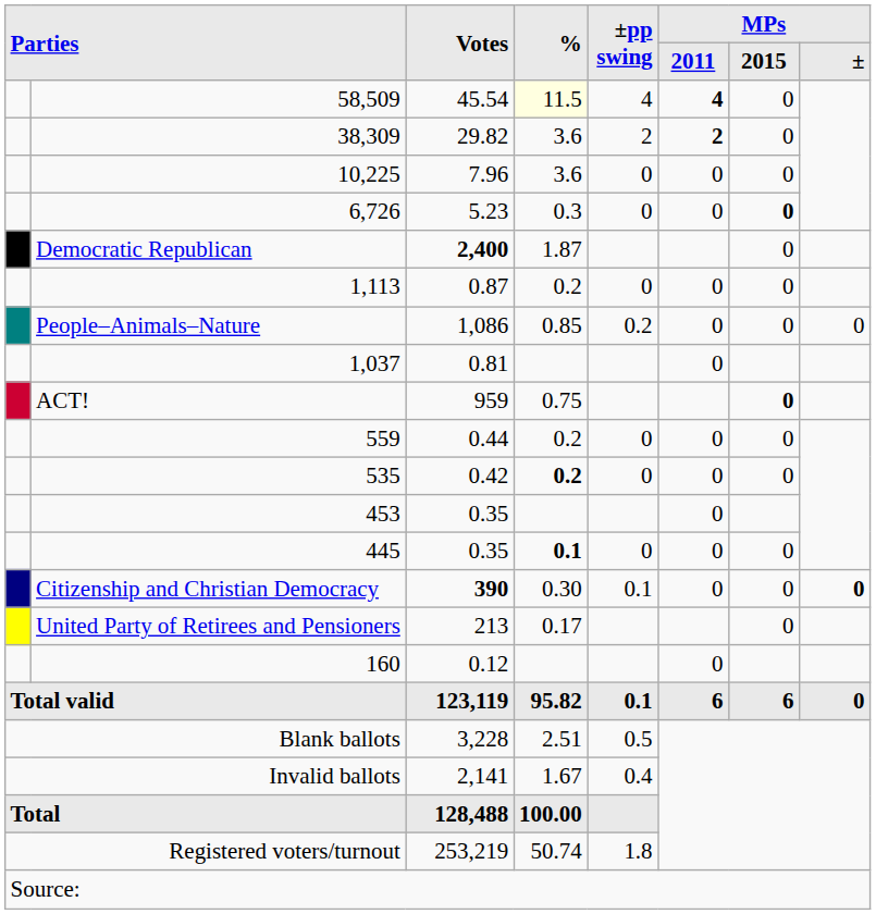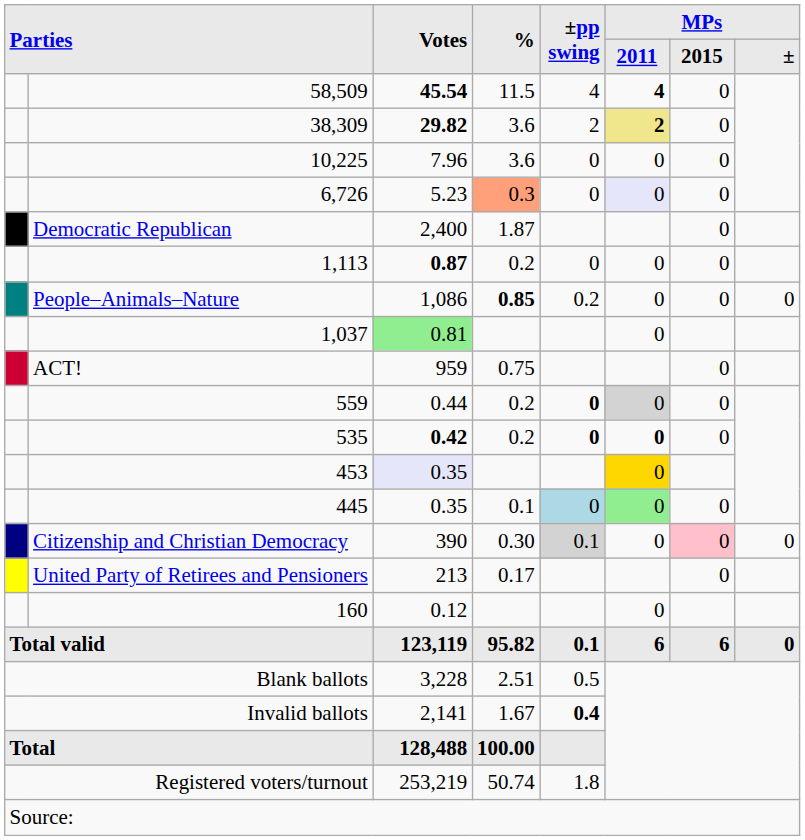58,509 | Votes: normal -> bold
58,509 | %: lightyellow background -> no background
38,309 | Votes: normal -> bold
38,309 | MPs / 2011: no background -> khaki background
6,726 | %: no background -> lightsalmon background
6,726 | MPs / 2011: no background -> lavender background
6,726 | MPs / 2015: bold -> normal
Democratic Republican | Votes: bold -> normal
1,113 | Votes: normal -> bold
People–Animals–Nature | %: normal -> bold
1,037 | Votes: no background -> lightgreen background
ACT! | MPs / 2015: bold -> normal
559 | ±pp swing: normal -> bold
559 | MPs / 2011: no background -> lightgrey background
535 | Votes: normal -> bold
535 | %: bold -> normal
535 | ±pp swing: normal -> bold
535 | MPs / 2011: normal -> bold
453 | Votes: no background -> lavender background
453 | MPs / 2011: no background -> gold background
445 | %: bold -> normal
445 | ±pp swing: no background -> lightblue background
445 | MPs / 2011: no background -> lightgreen background
Citizenship and Christian Democracy | Votes: bold -> normal
Citizenship and Christian Democracy | ±pp swing: no background -> lightgrey background
Citizenship and Christian Democracy | MPs / 2015: no background -> pink background
Citizenship and Christian Democracy | MPs / ±: bold -> normal
Invalid ballots | ±pp swing: normal -> bold
